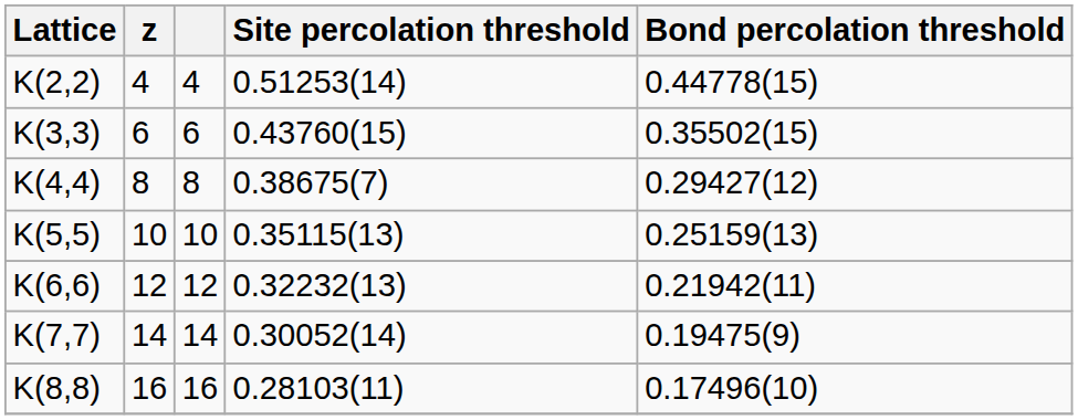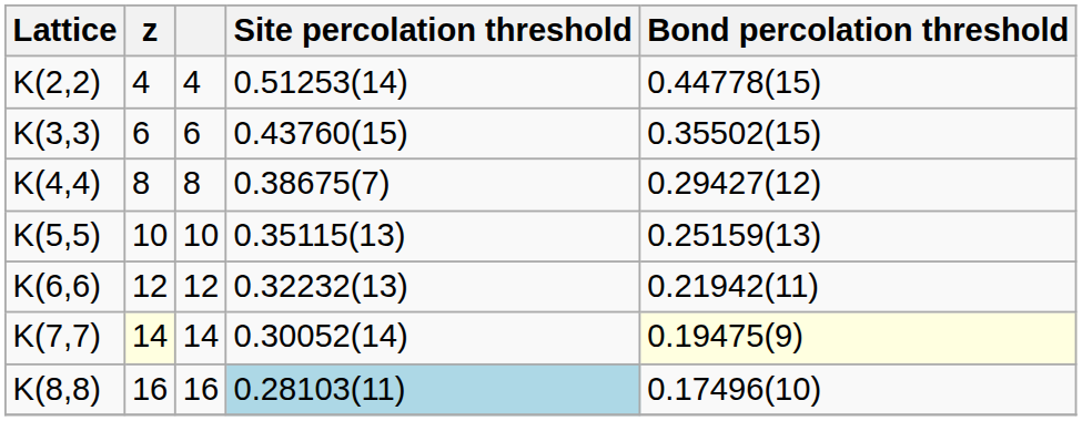K(7,7) | z: no background -> lightyellow background
K(7,7) | Bond percolation threshold: no background -> lightyellow background
K(8,8) | Site percolation threshold: no background -> lightblue background
